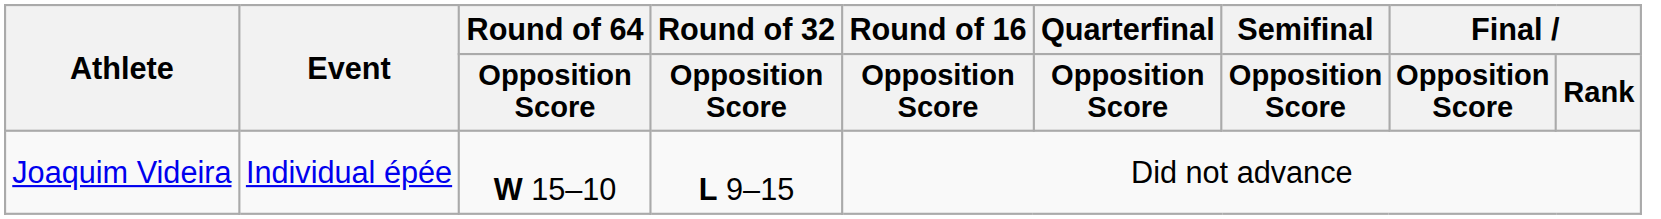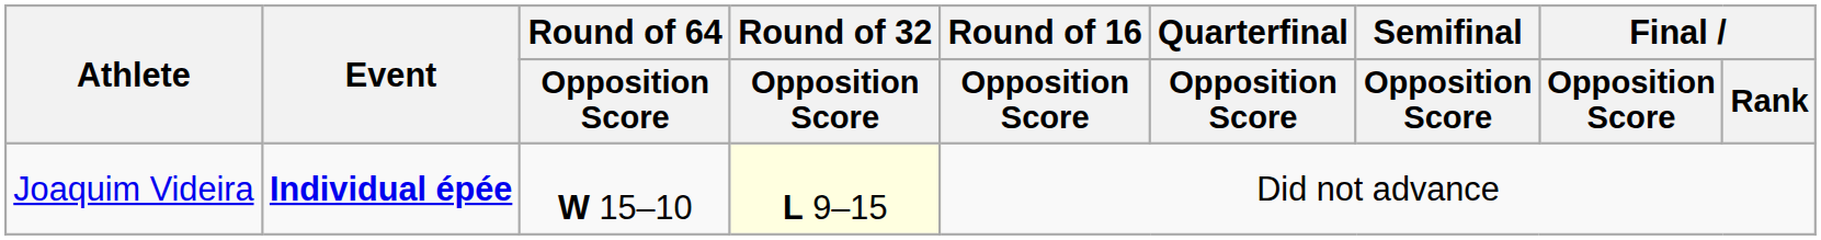Joaquim Videira | Event: normal -> bold
Joaquim Videira | Round of 32 / Opposition Score: no background -> lightyellow background
